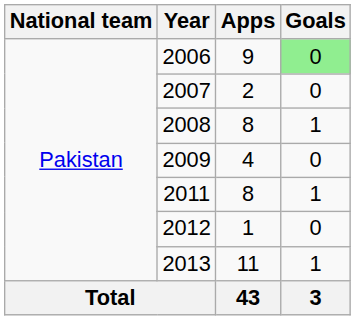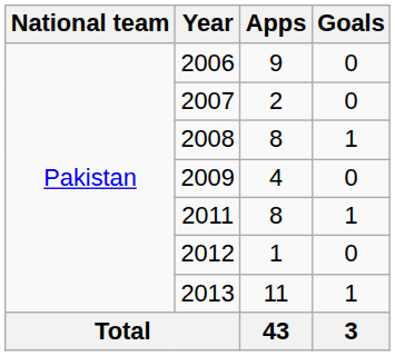2006 | Goals: lightgreen background -> no background
